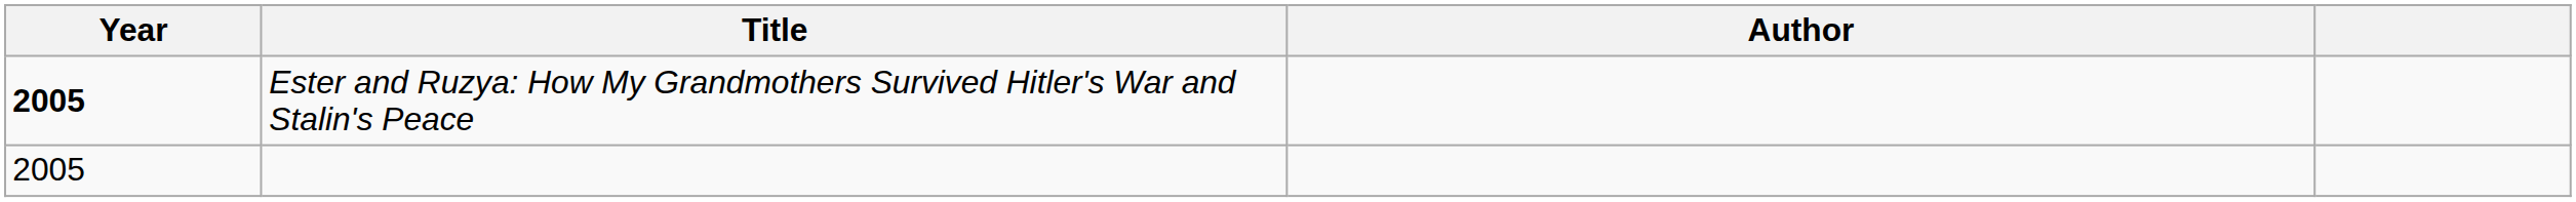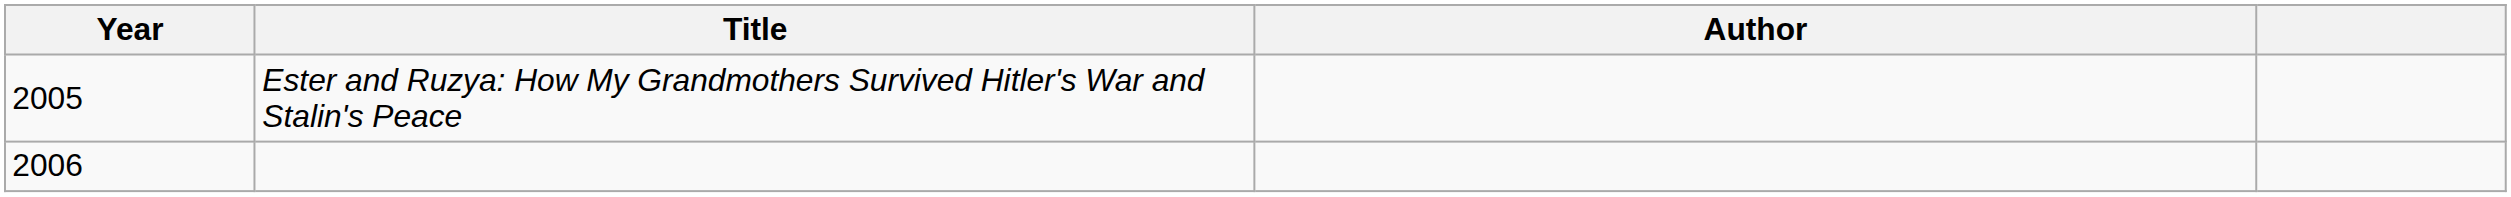row 2 | Year: bold -> normal
row 3 | Year: 2005 -> 2006
